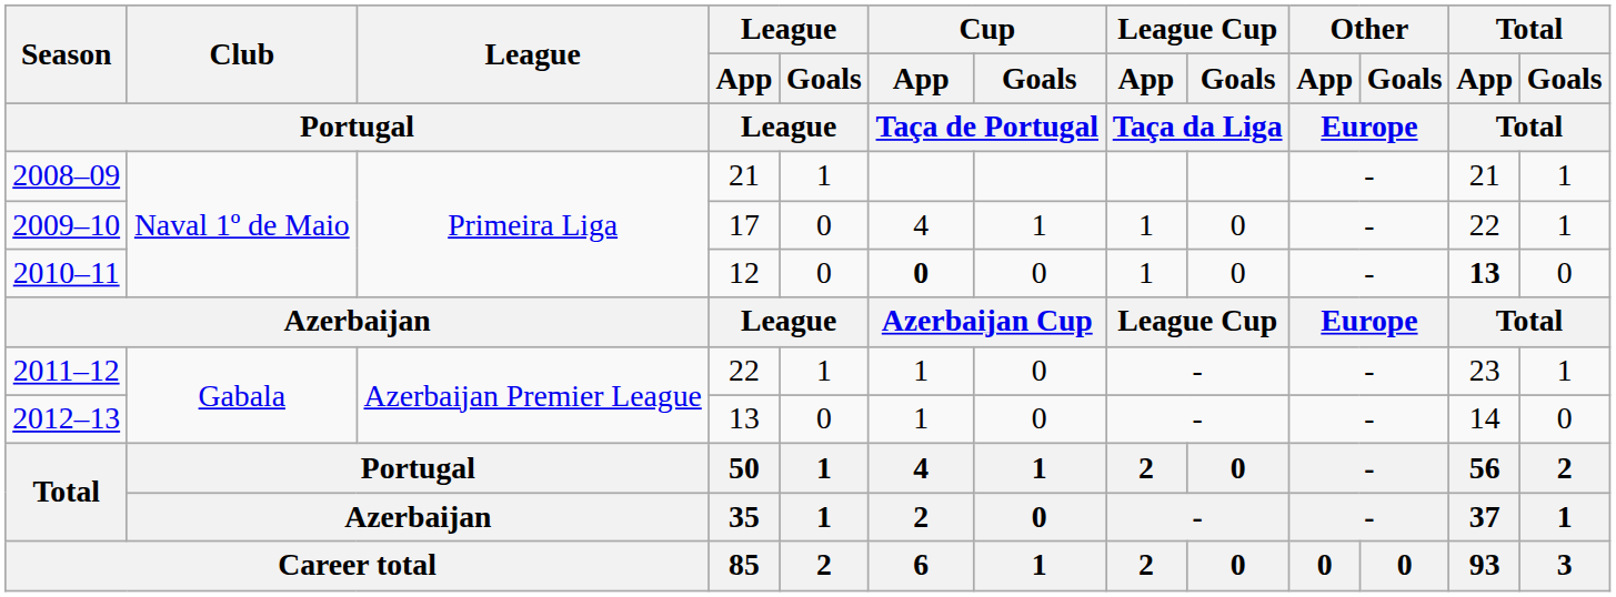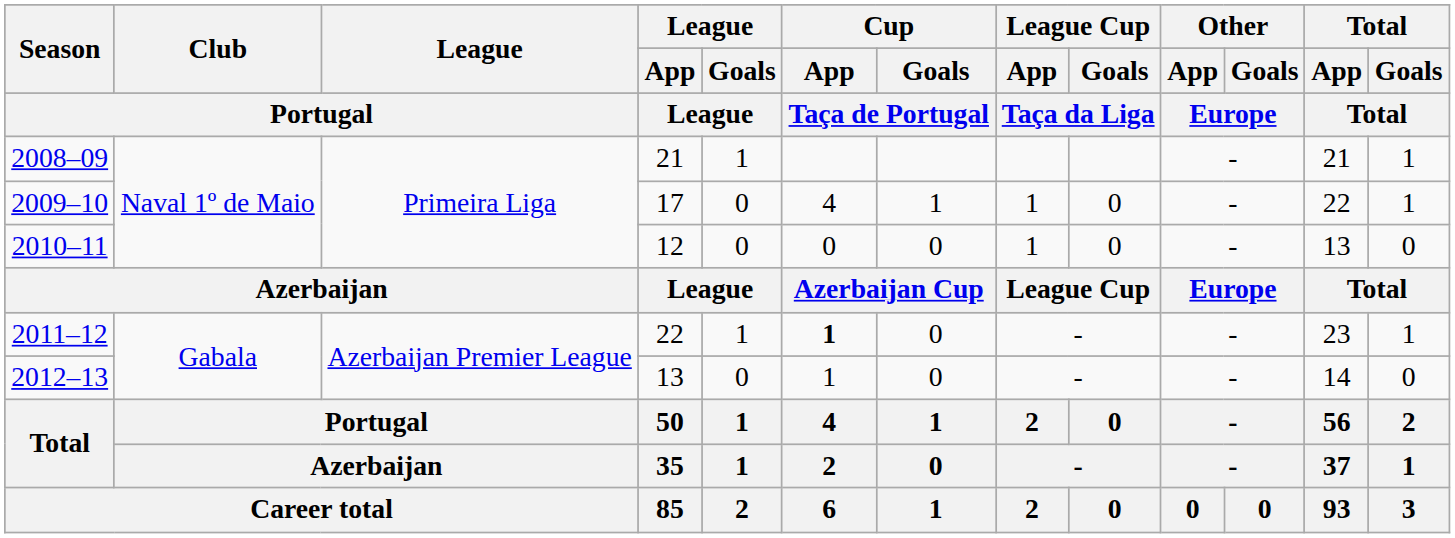2010–11 | Cup / App / Taça de Portugal: bold -> normal
2010–11 | Total / App / Total: bold -> normal
2011–12 | Cup / App / Taça de Portugal: normal -> bold
